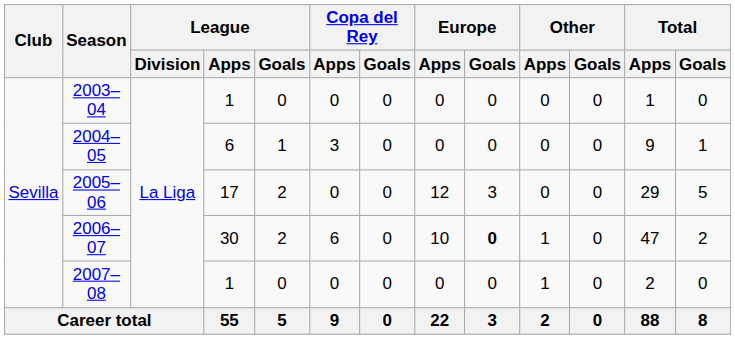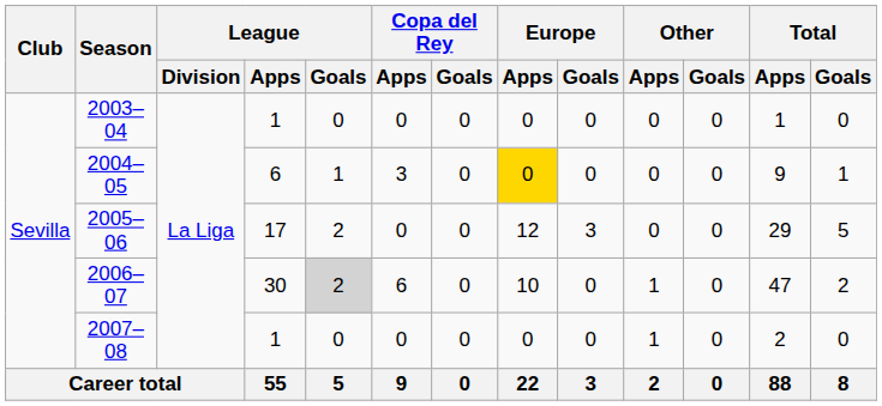2004–05 | Europe / Apps: no background -> gold background
2006–07 | League / Goals: no background -> lightgrey background
2006–07 | Europe / Goals: bold -> normal
